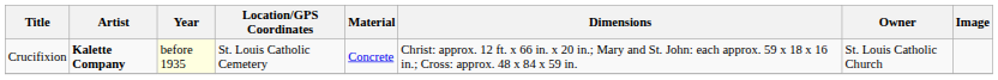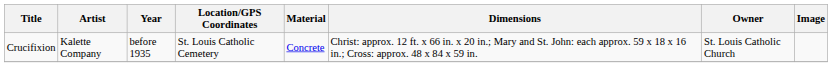Crucifixion | Artist: bold -> normal
Crucifixion | Year: lightyellow background -> no background
